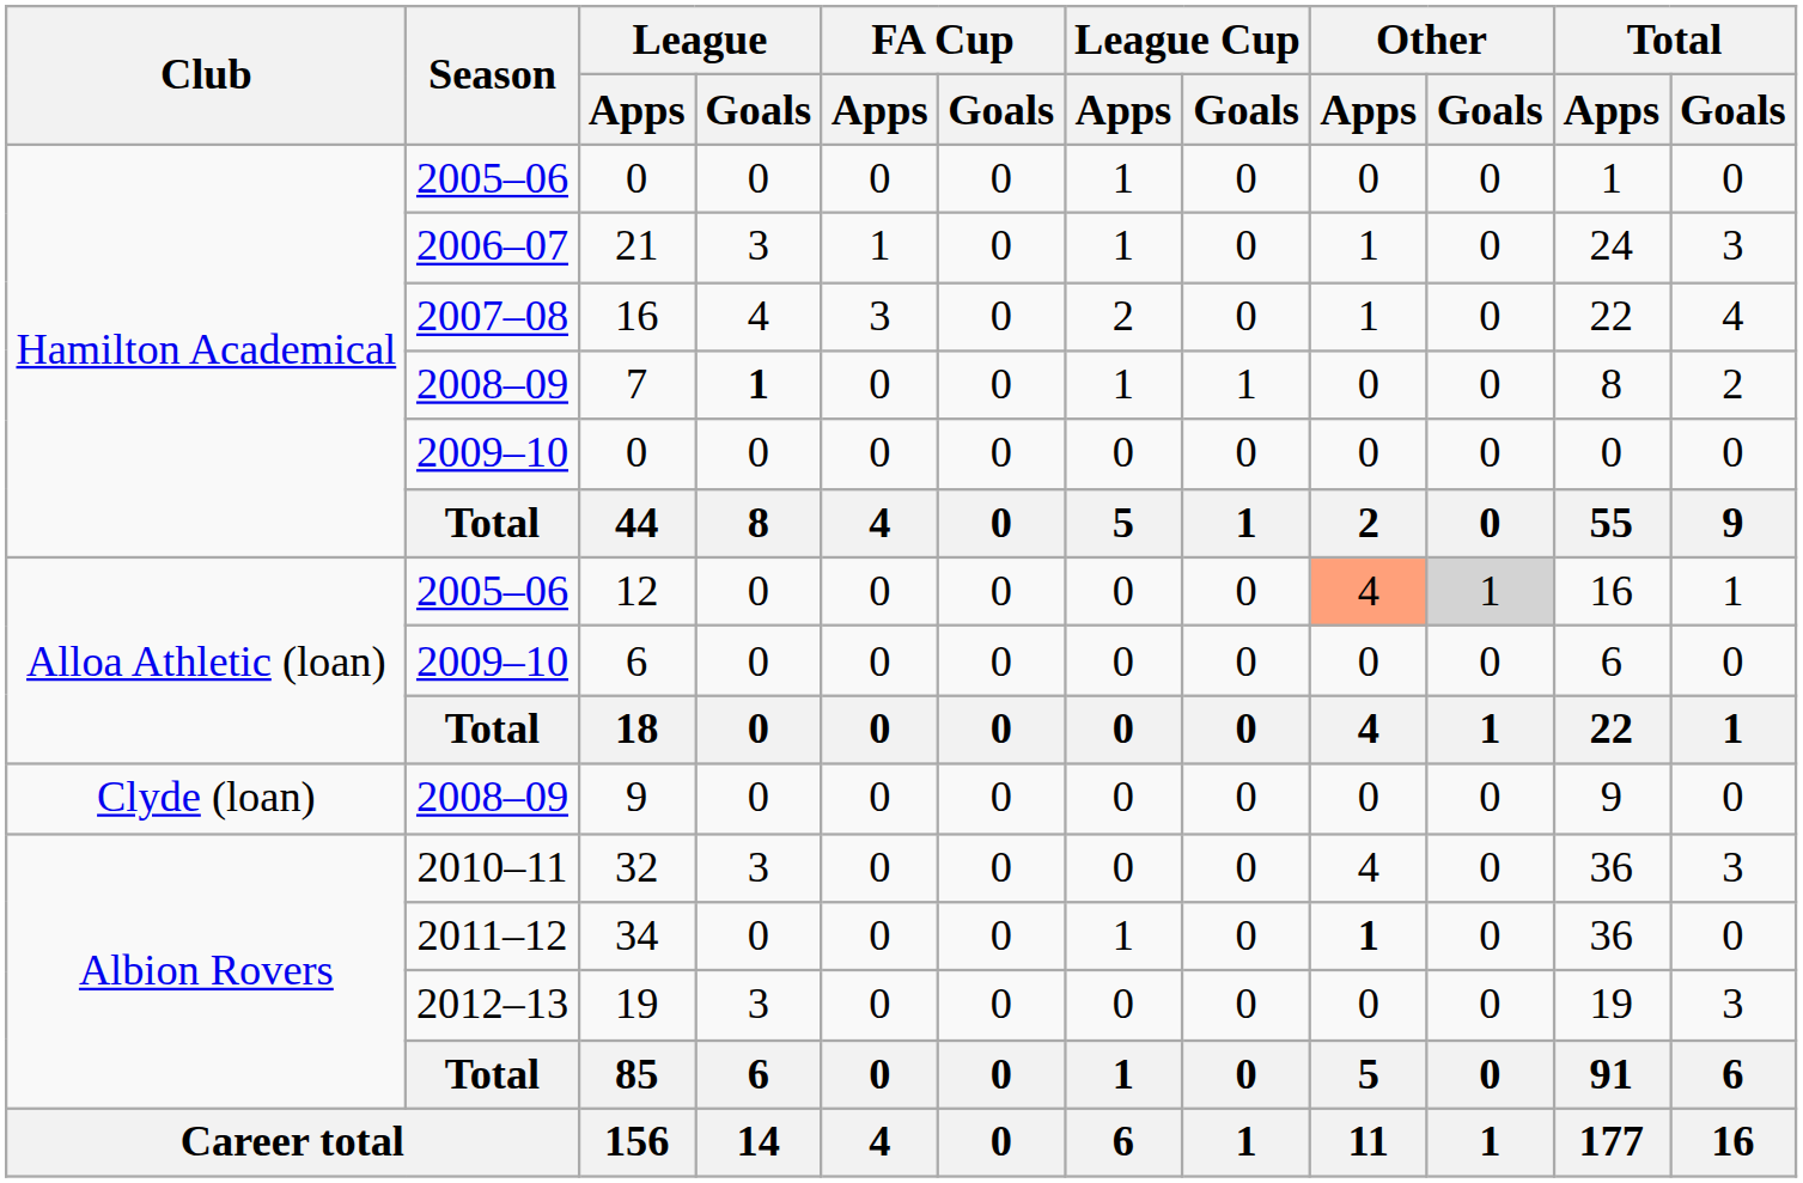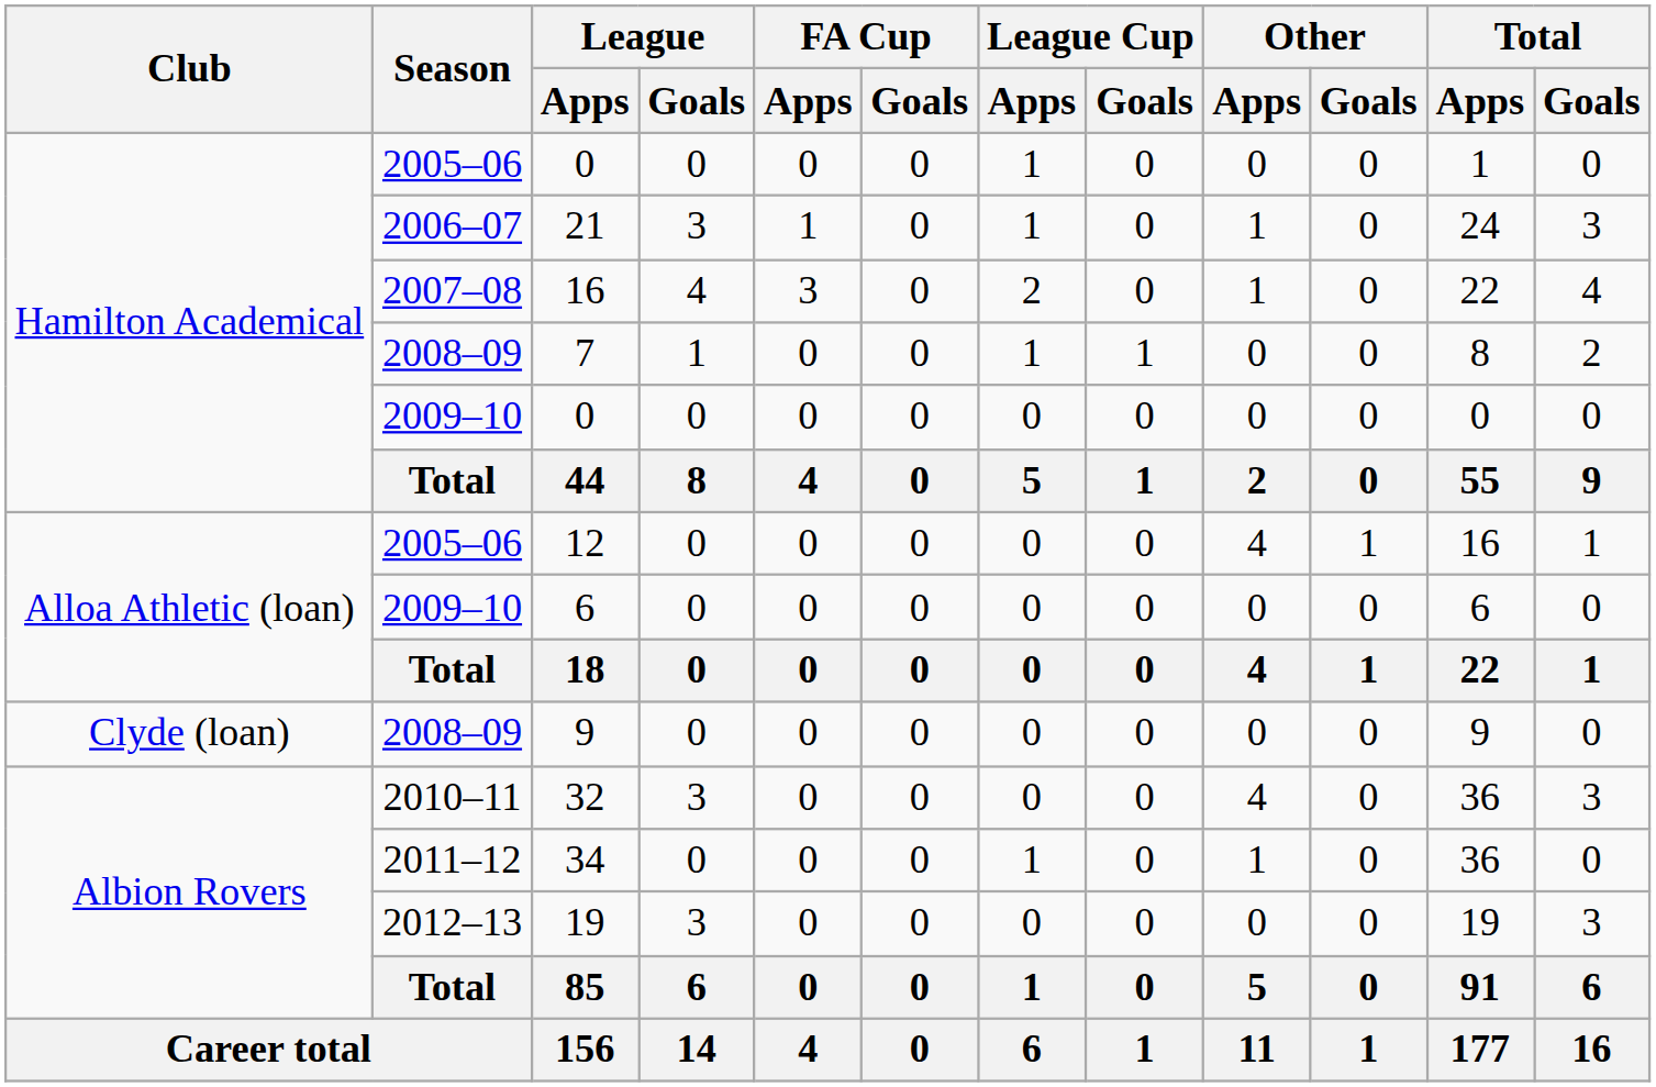7 | League / Goals: bold -> normal
12 | Other / Apps: lightsalmon background -> no background
12 | Other / Goals: lightgrey background -> no background
34 | Other / Apps: bold -> normal
